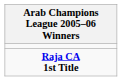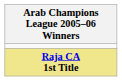row 3 | column 1: no background -> khaki background
